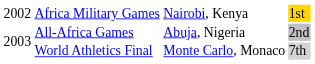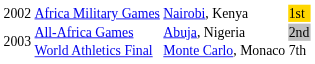World Athletics Final | column 4: lightgrey background -> no background
